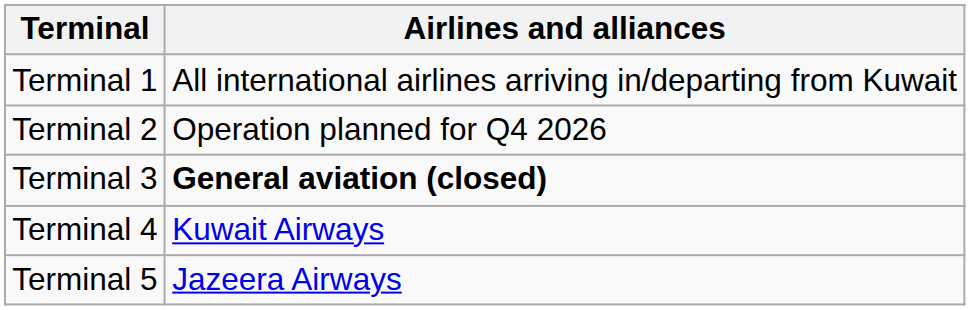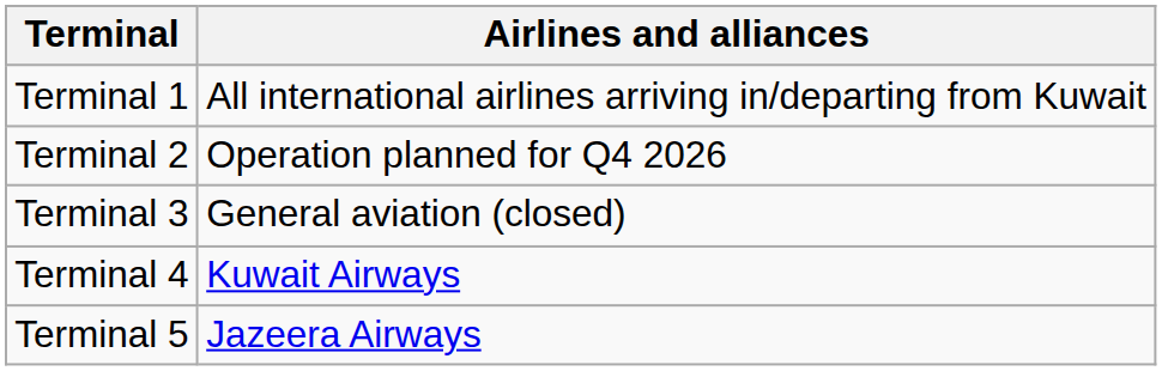Terminal 3 | Airlines and alliances: bold -> normal
